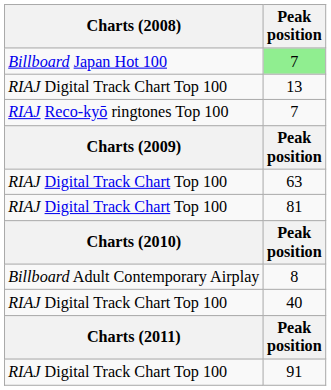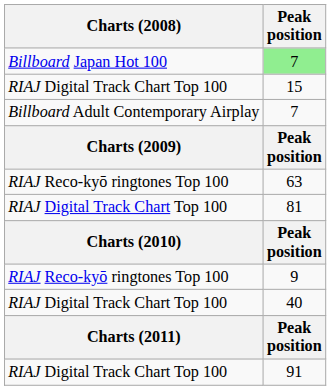row 3 | Peak position: 13 -> 15
row 4 | Charts (2008): RIAJ Reco-kyō ringtones Top 100 -> Billboard Adult Contemporary Airplay
row 6 | Charts (2008): RIAJ Digital Track Chart Top 100 -> RIAJ Reco-kyō ringtones Top 100
row 9 | Charts (2008): Billboard Adult Contemporary Airplay -> RIAJ Reco-kyō ringtones Top 100
row 9 | Peak position: 8 -> 9
